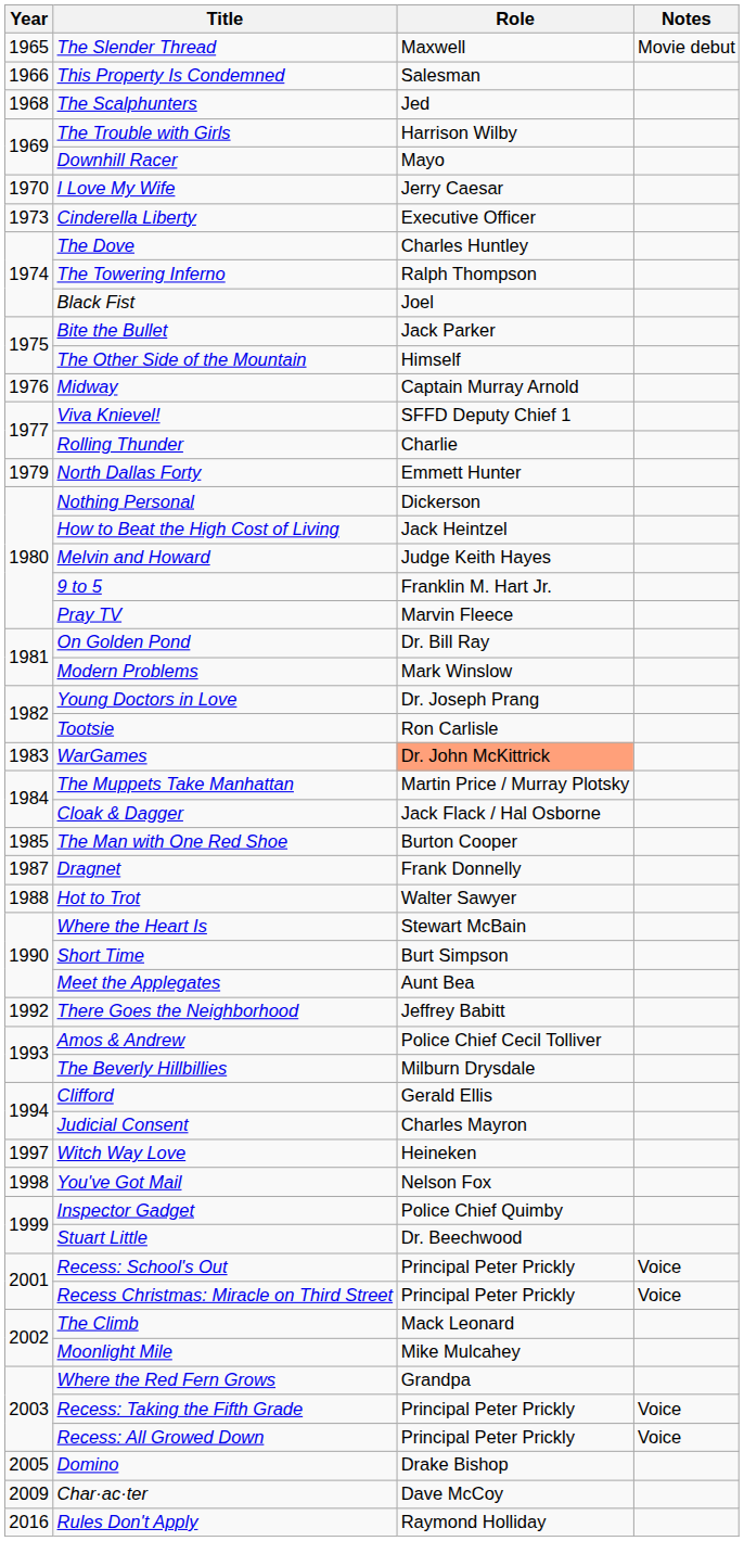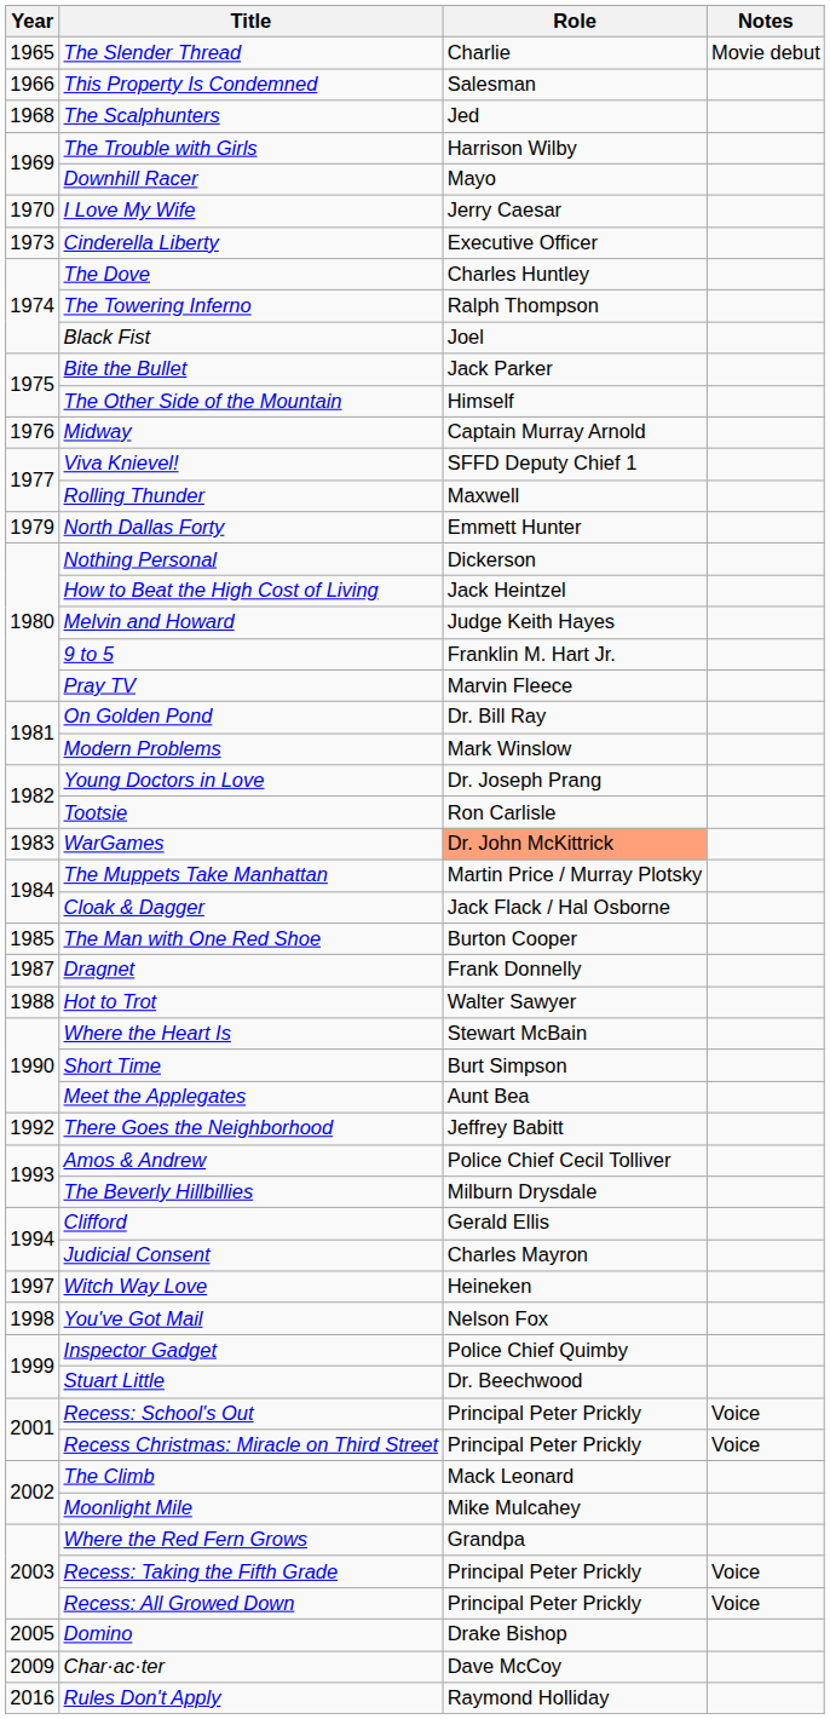The Slender Thread | Role: Maxwell -> Charlie
Rolling Thunder | Role: Charlie -> Maxwell
